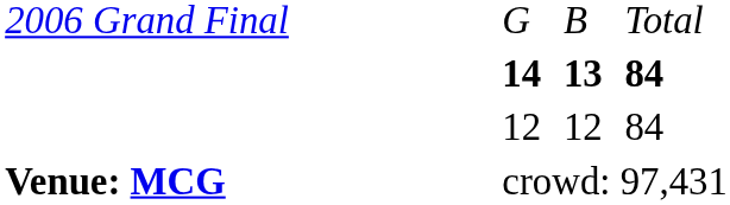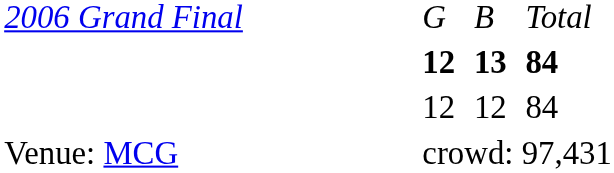13 | column 2: 14 -> 12
crowd: 97,431 | column 1: bold -> normal
